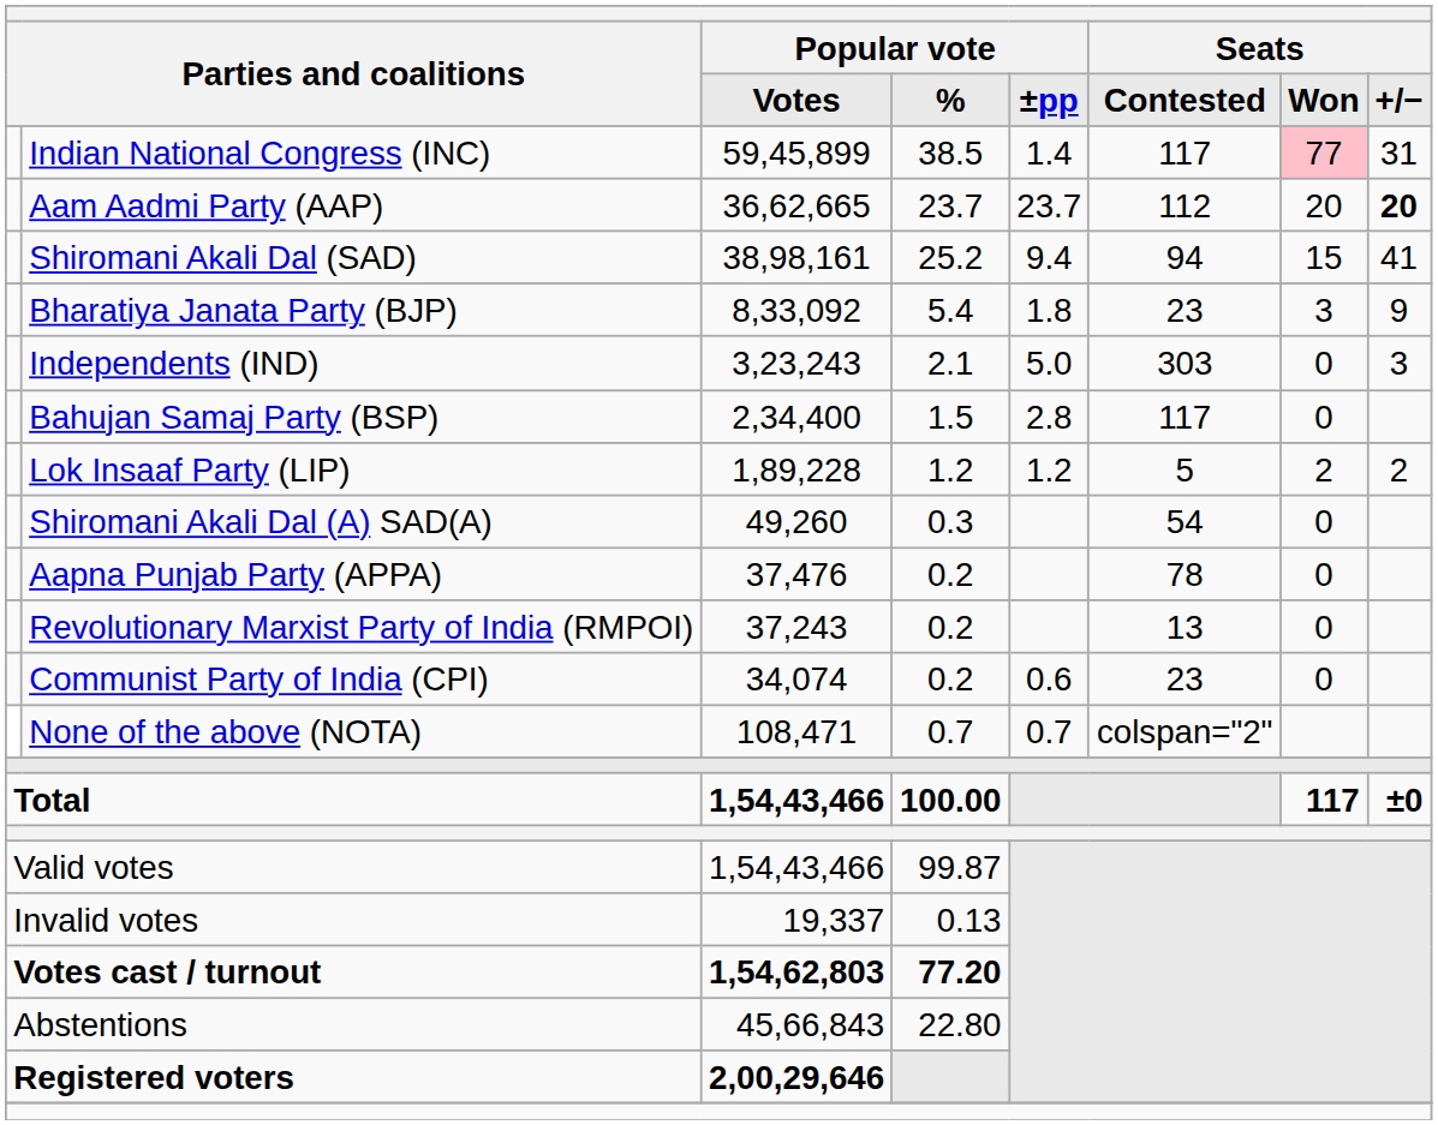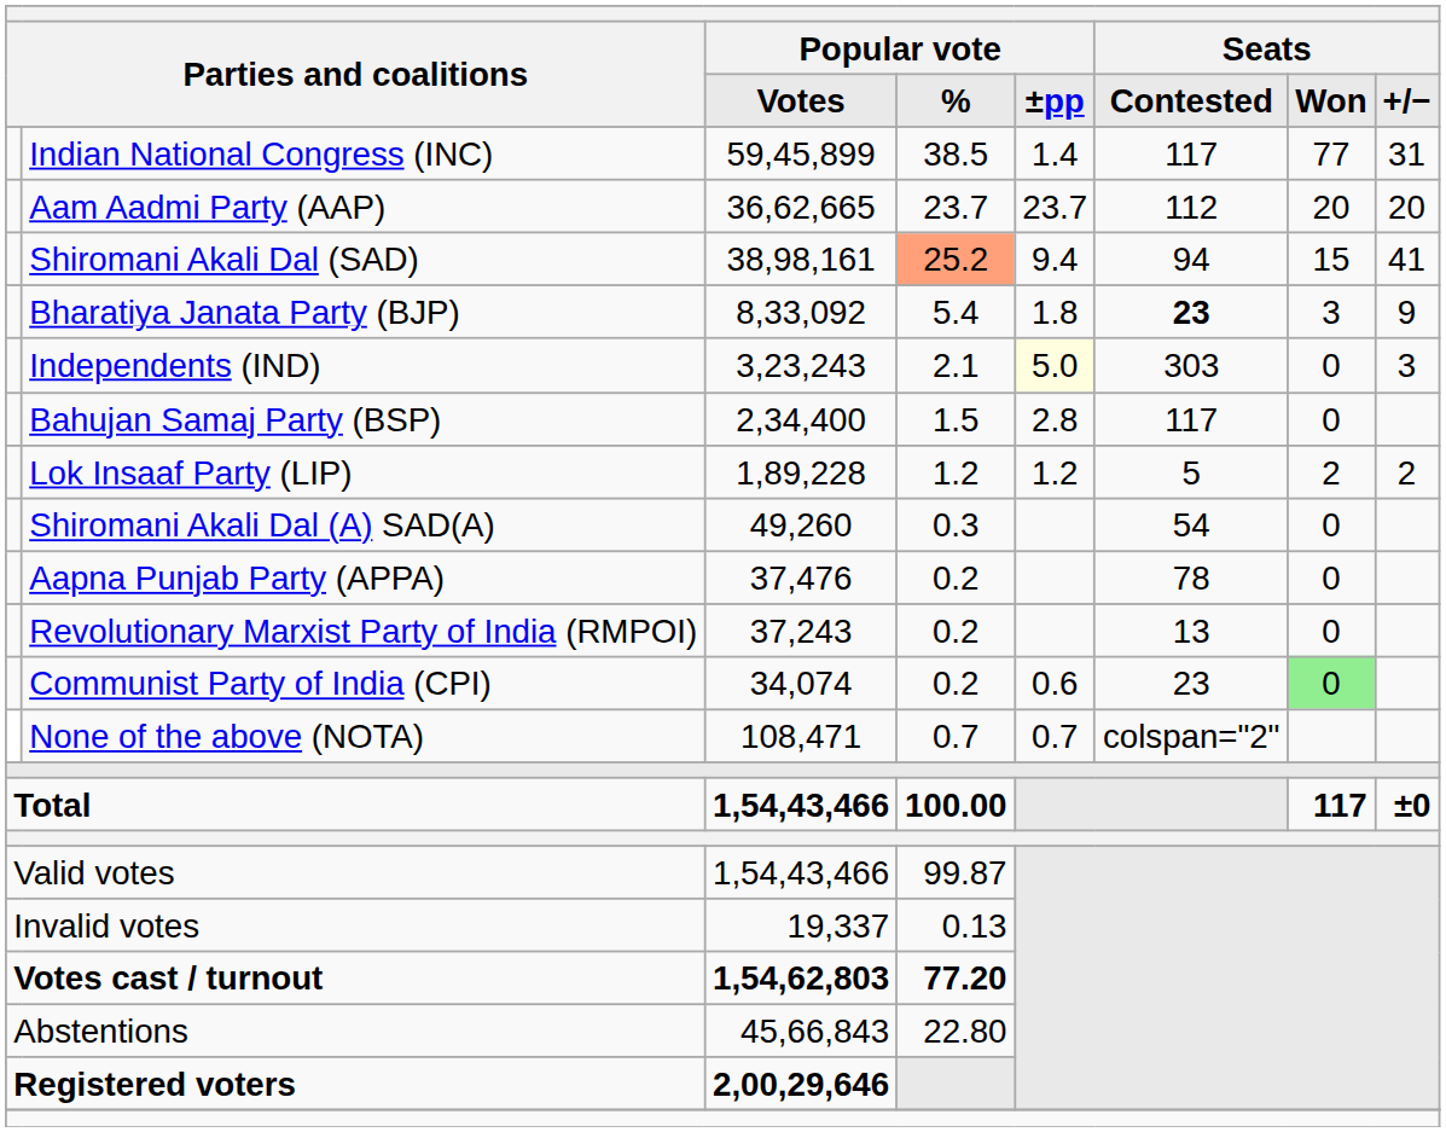Indian National Congress (INC) | Seats / Won: pink background -> no background
Aam Aadmi Party (AAP) | Seats / +/−: bold -> normal
Shiromani Akali Dal (SAD) | Popular vote / %: no background -> lightsalmon background
Bharatiya Janata Party (BJP) | Seats / Contested: normal -> bold
Independents (IND) | Popular vote / ±pp: no background -> lightyellow background
Communist Party of India (CPI) | Seats / Won: no background -> lightgreen background
